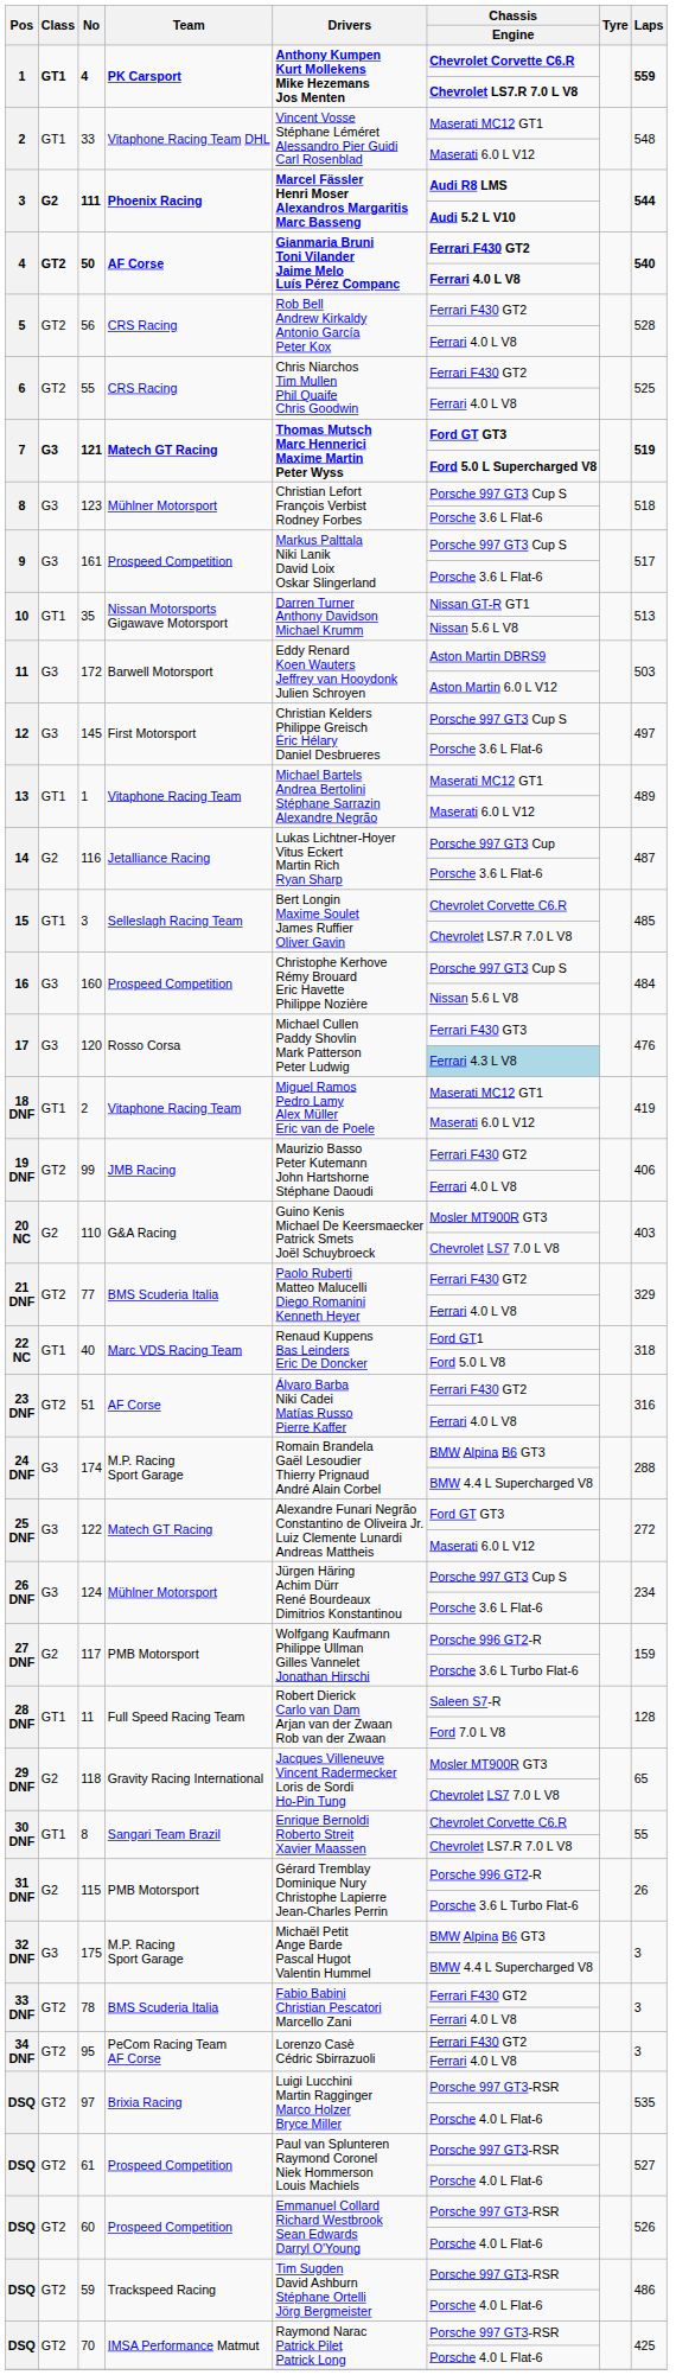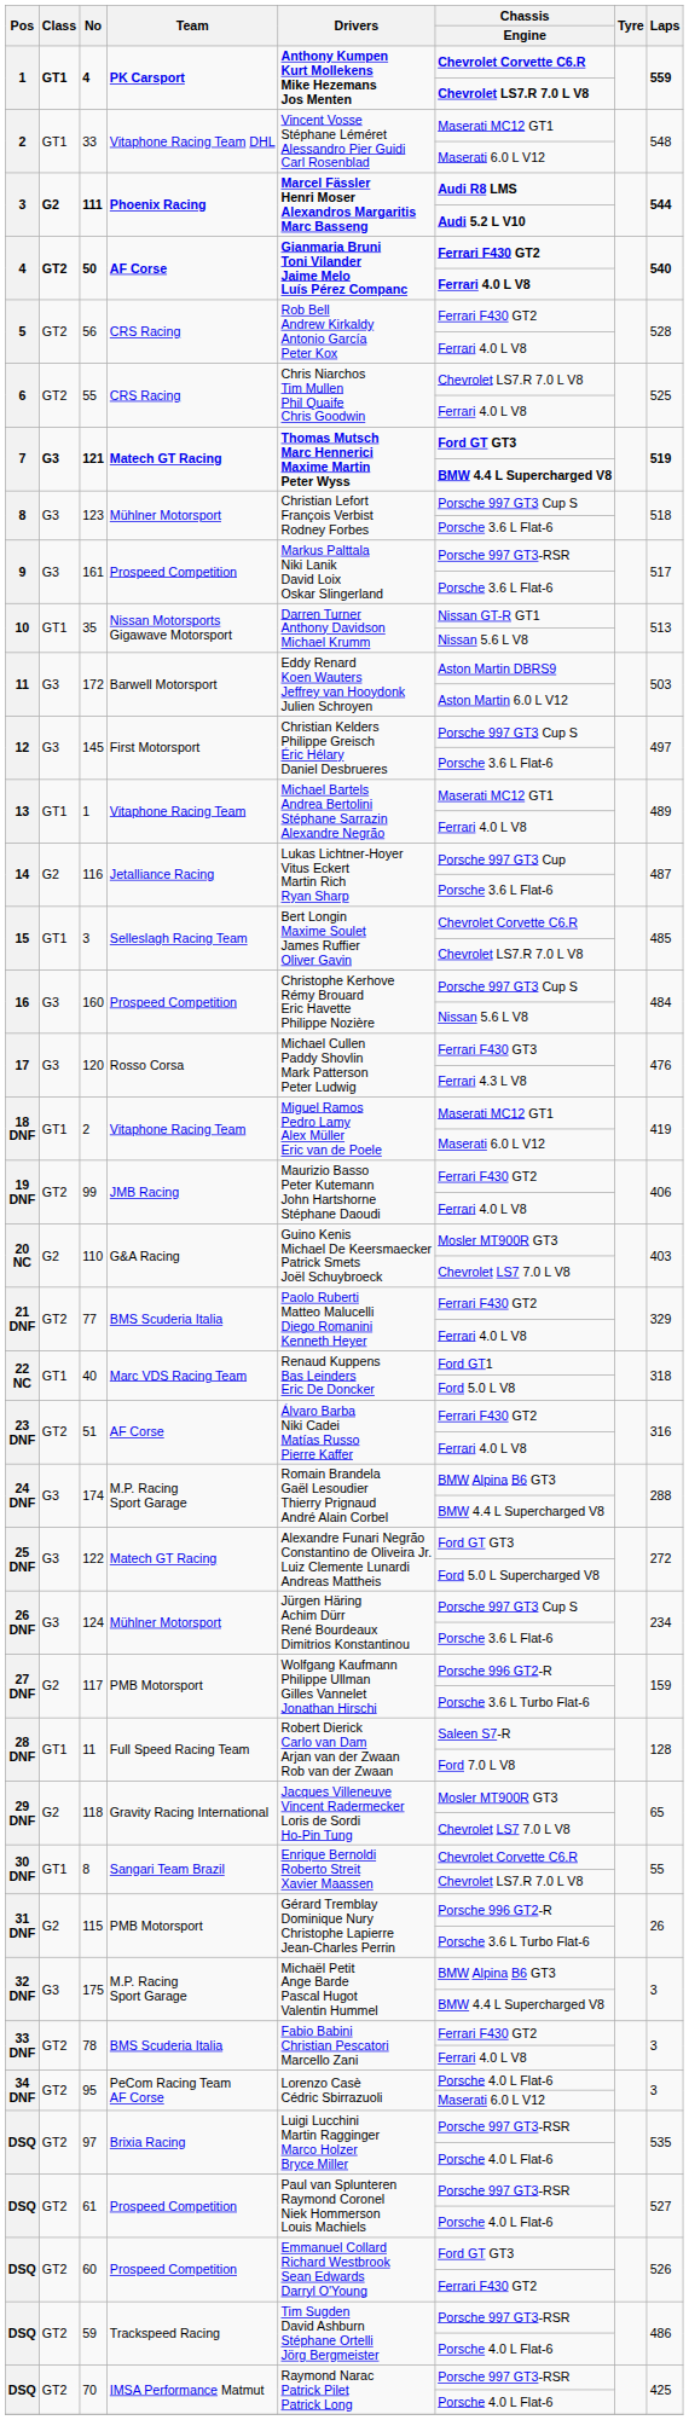row 13 | Chassis / Engine: Ferrari F430 GT2 -> Chevrolet LS7.R 7.0 L V8
row 16 | Chassis / Engine: Ford 5.0 L Supercharged V8 -> BMW 4.4 L Supercharged V8
row 19 | Chassis / Engine: Porsche 997 GT3 Cup S -> Porsche 997 GT3-RSR
row 28 | Chassis / Engine: Maserati 6.0 L V12 -> Ferrari 4.0 L V8
row 36 | Chassis / Engine: lightblue background -> no background
row 52 | Chassis / Engine: Maserati 6.0 L V12 -> Ford 5.0 L Supercharged V8
row 69 | Chassis / Engine: Ferrari F430 GT2 -> Porsche 4.0 L Flat-6
row 70 | Chassis / Engine: Ferrari 4.0 L V8 -> Maserati 6.0 L V12
row 75 | Chassis / Engine: Porsche 997 GT3-RSR -> Ford GT GT3
row 76 | Chassis / Engine: Porsche 4.0 L Flat-6 -> Ferrari F430 GT2
